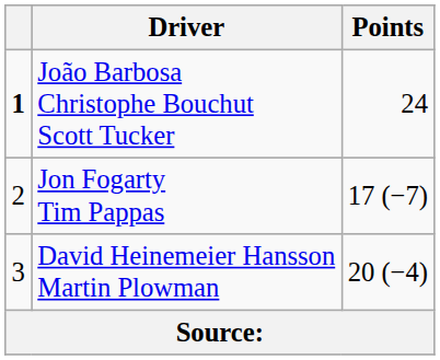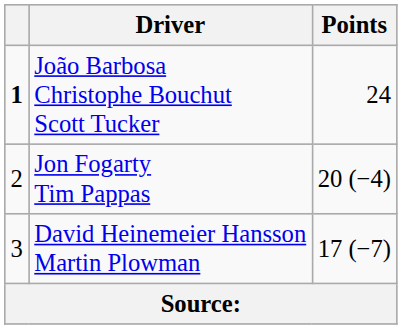Jon Fogarty Tim Pappas | Points: 17 (−7) -> 20 (−4)
David Heinemeier Hansson Martin Plowman | Points: 20 (−4) -> 17 (−7)
